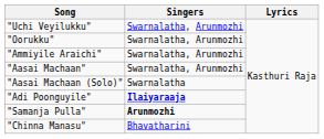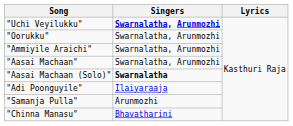"Uchi Veyilukku" | Singers: normal -> bold
"Aasai Machaan (Solo)" | Singers: normal -> bold
"Adi Poonguyile" | Singers: bold -> normal
"Samanja Pulla" | Singers: bold -> normal
